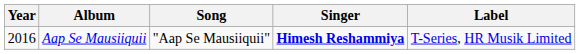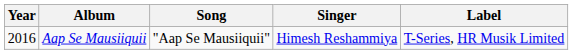Aap Se Mausiiquii | Singer: bold -> normal
